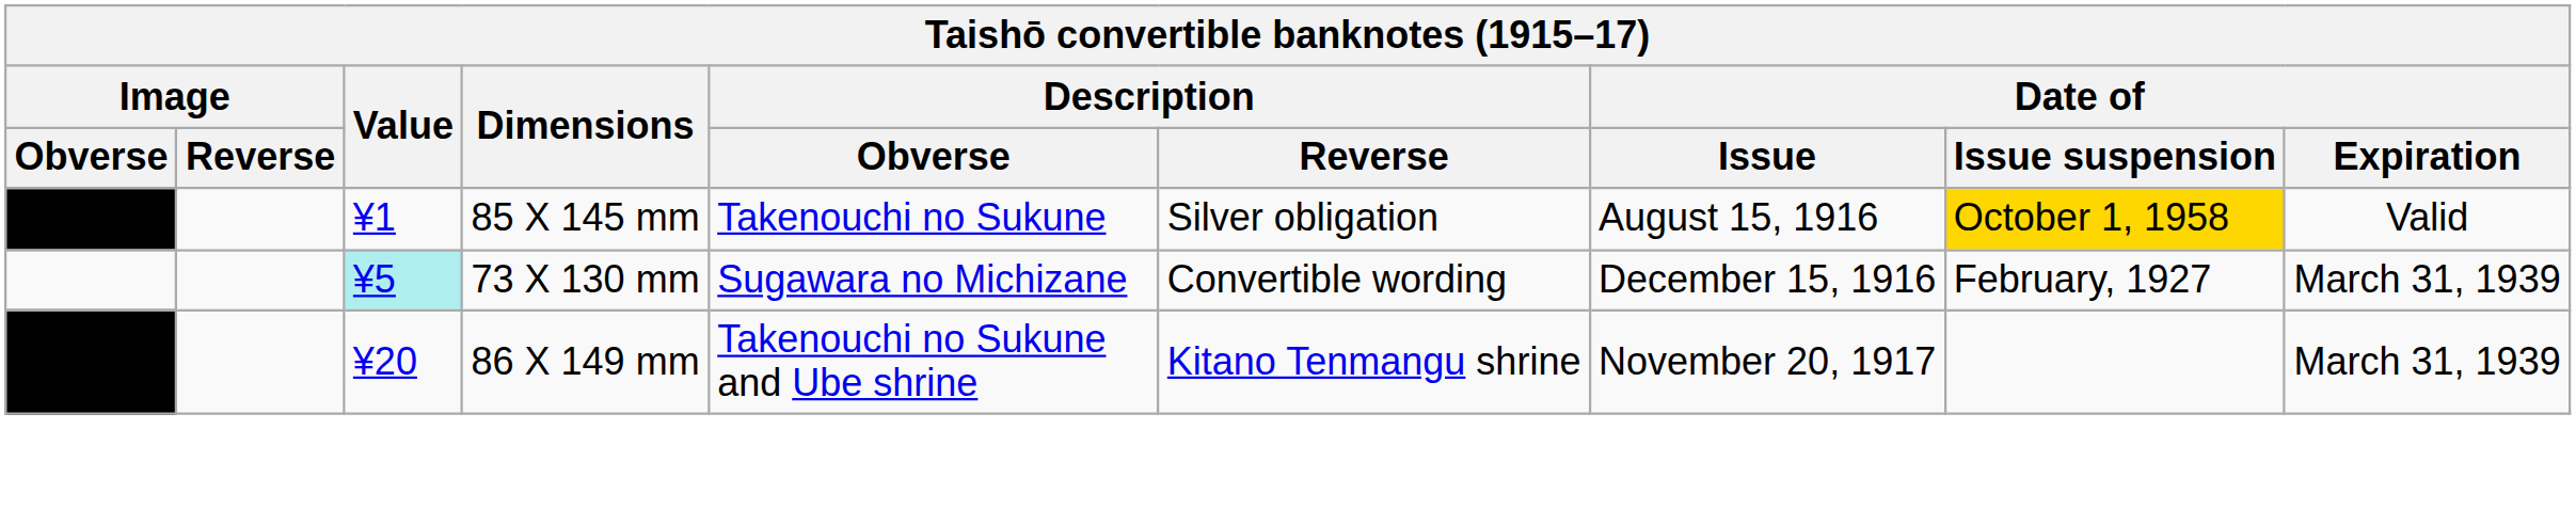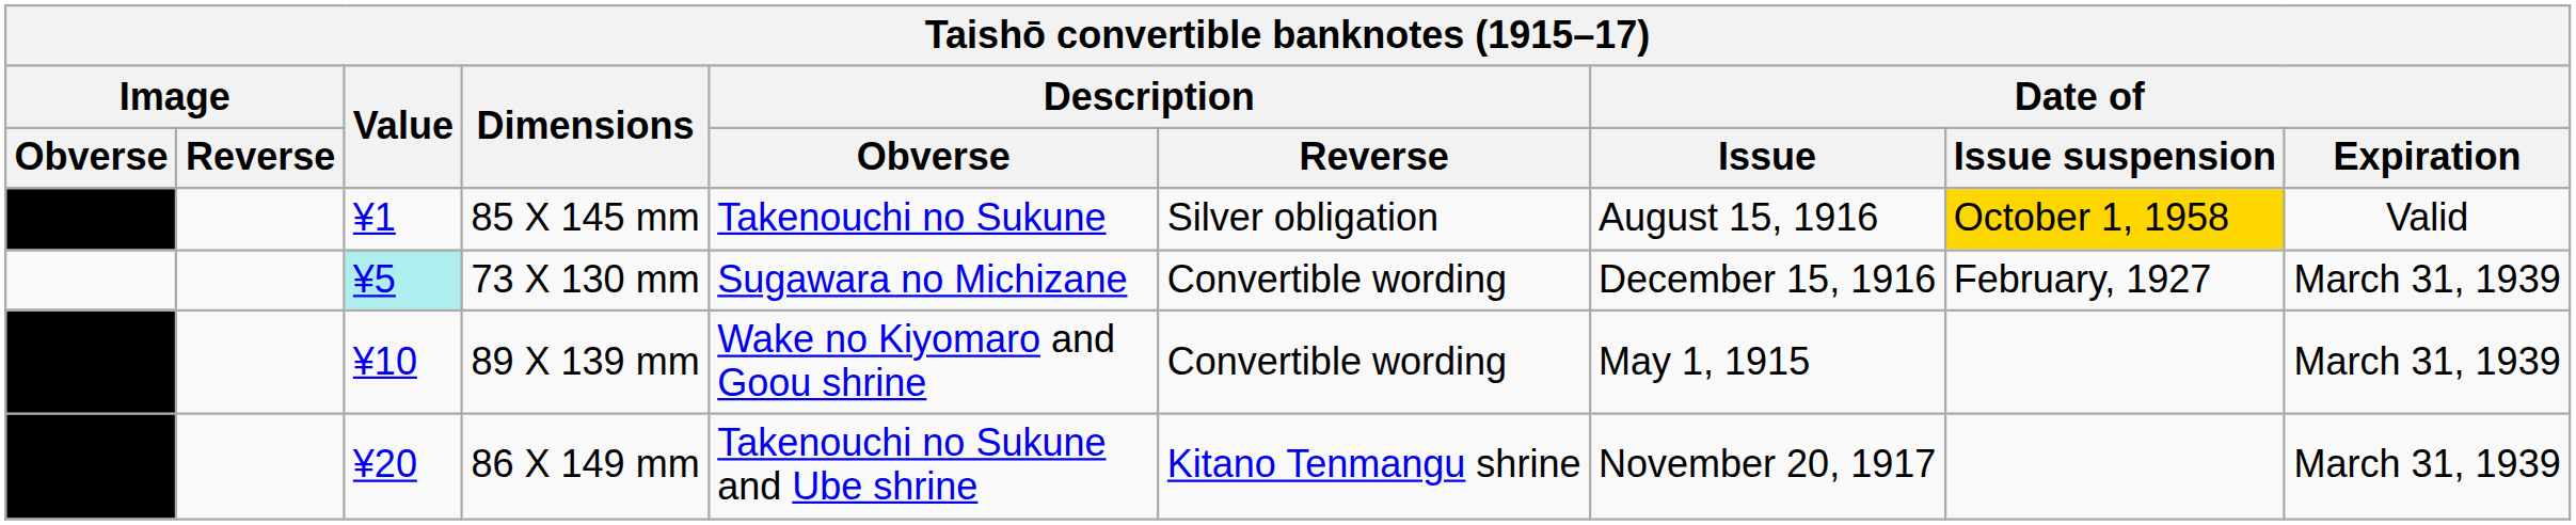+ row: ¥10 | 89 X 139 mm | Wake no Kiyomaro and Goou shrine | Convertible wording | May 1, 1915 | March 31, 1939
